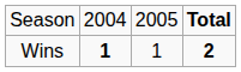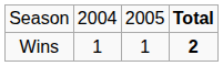Wins | column 2: bold -> normal
